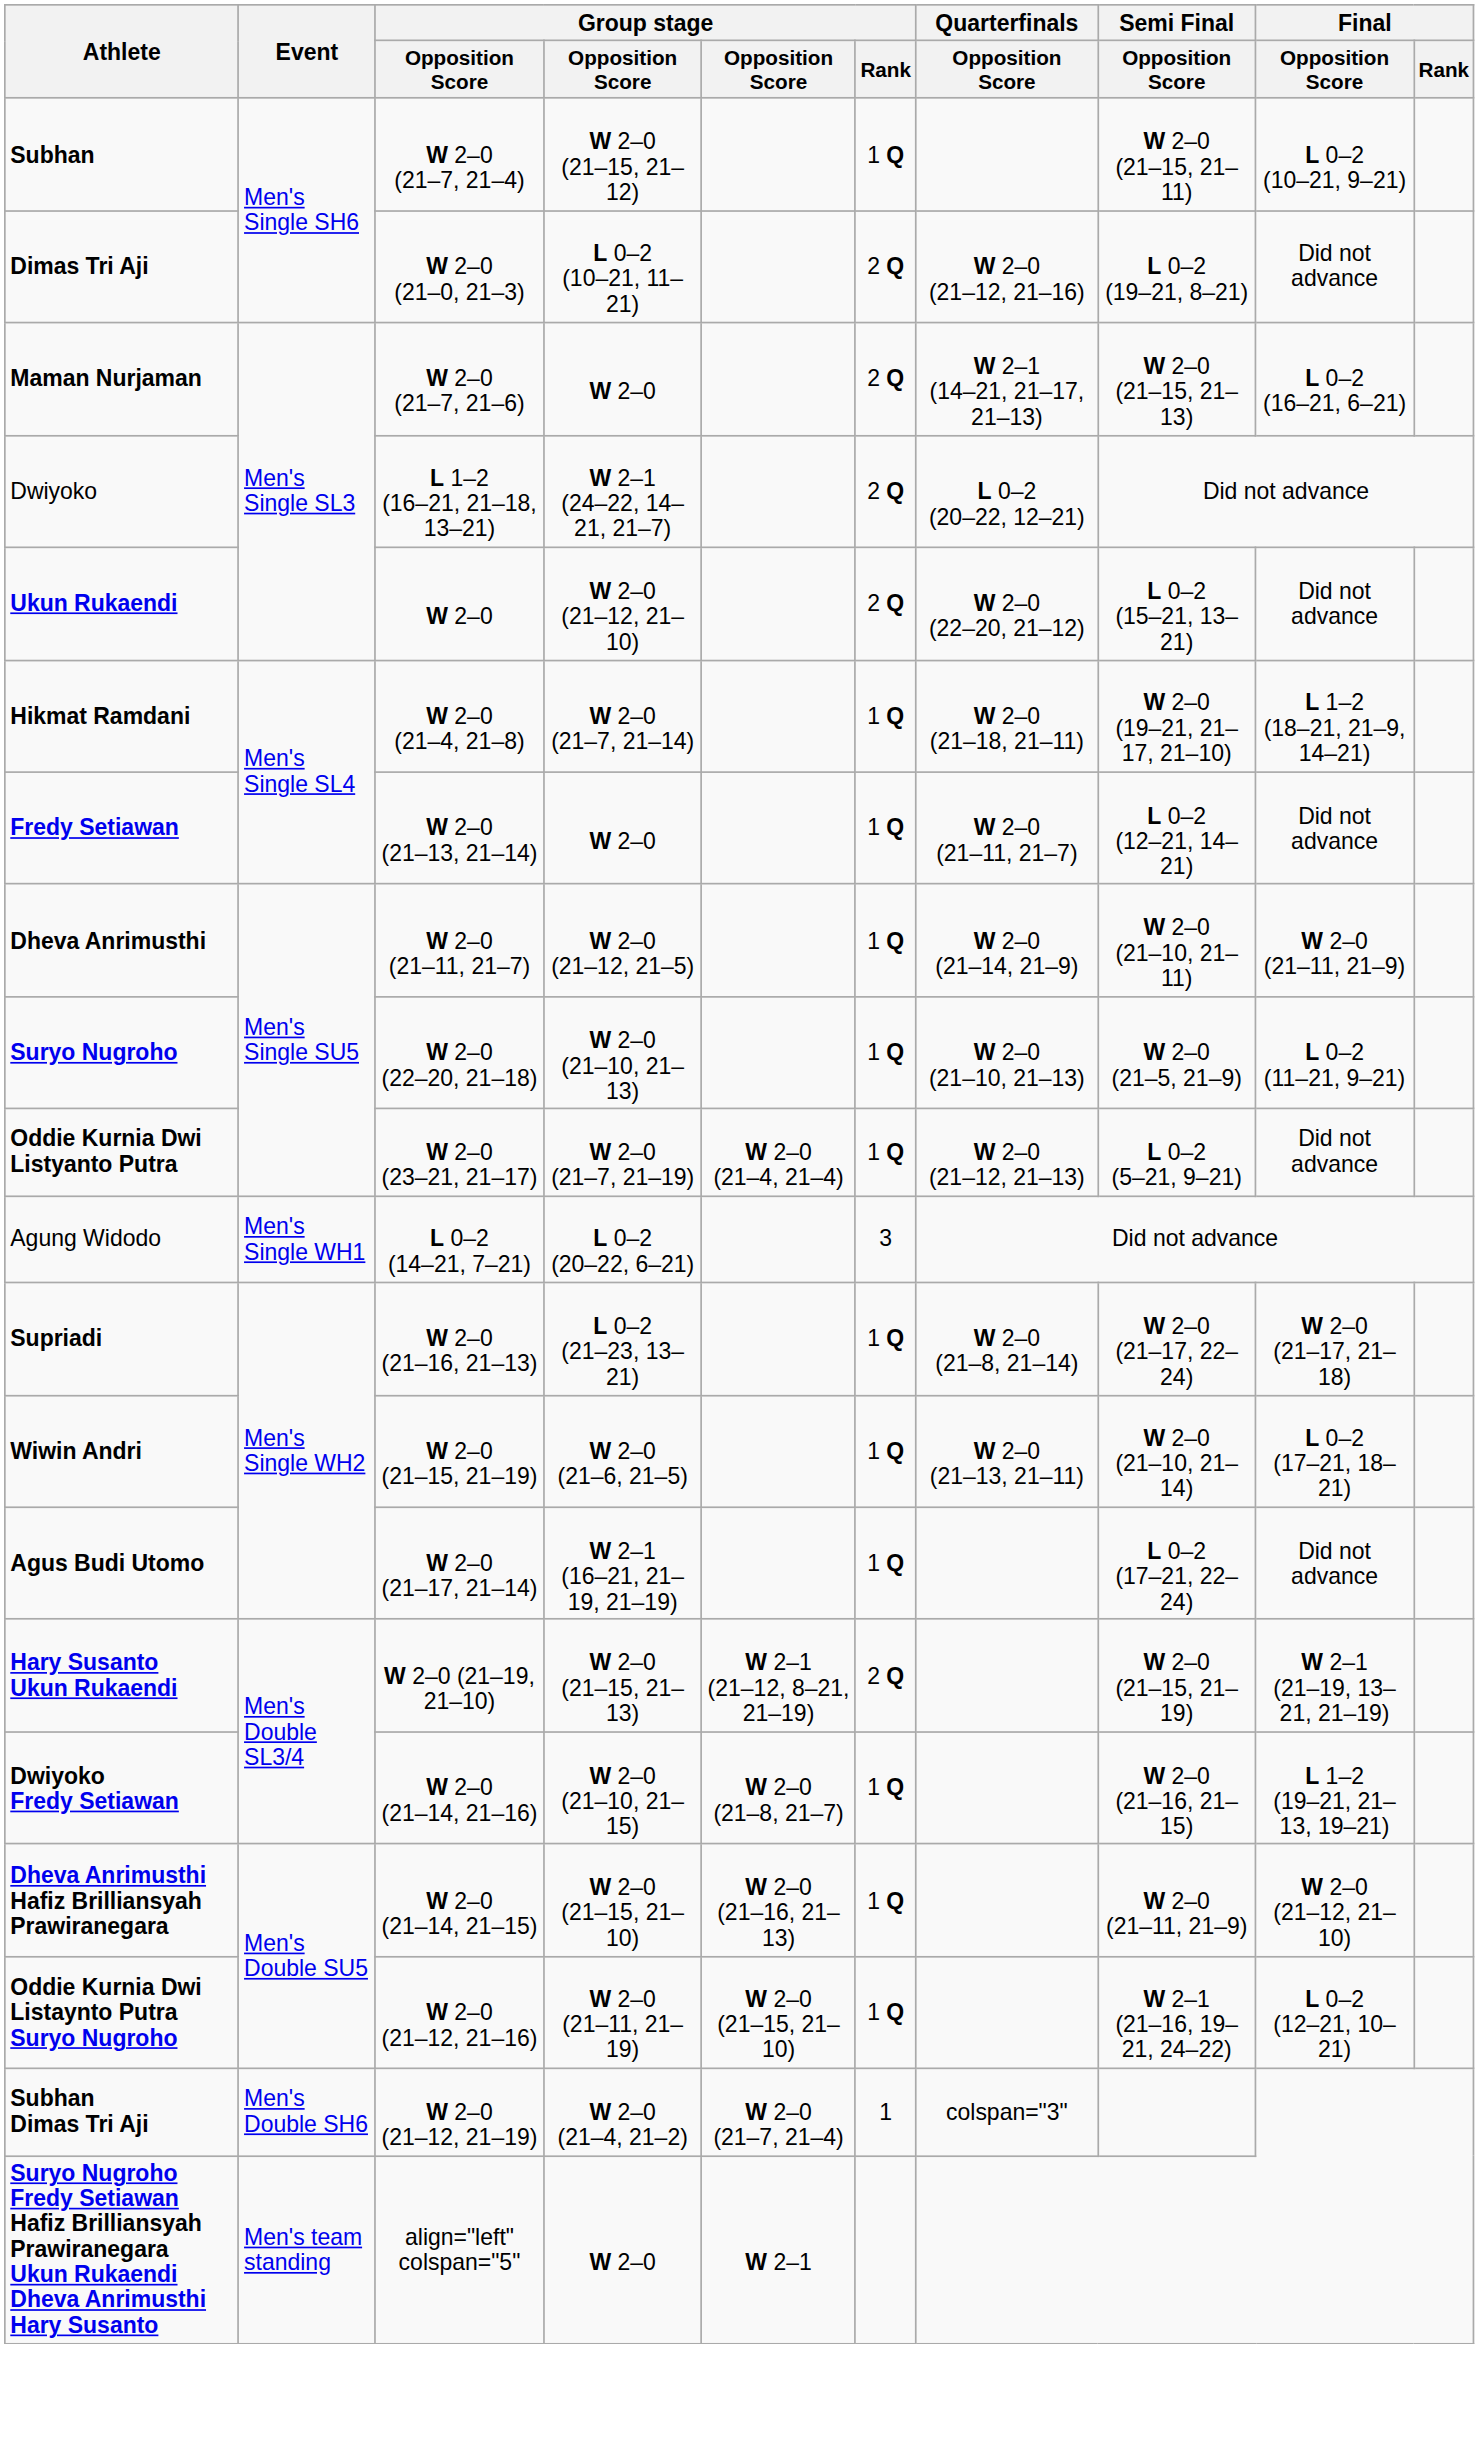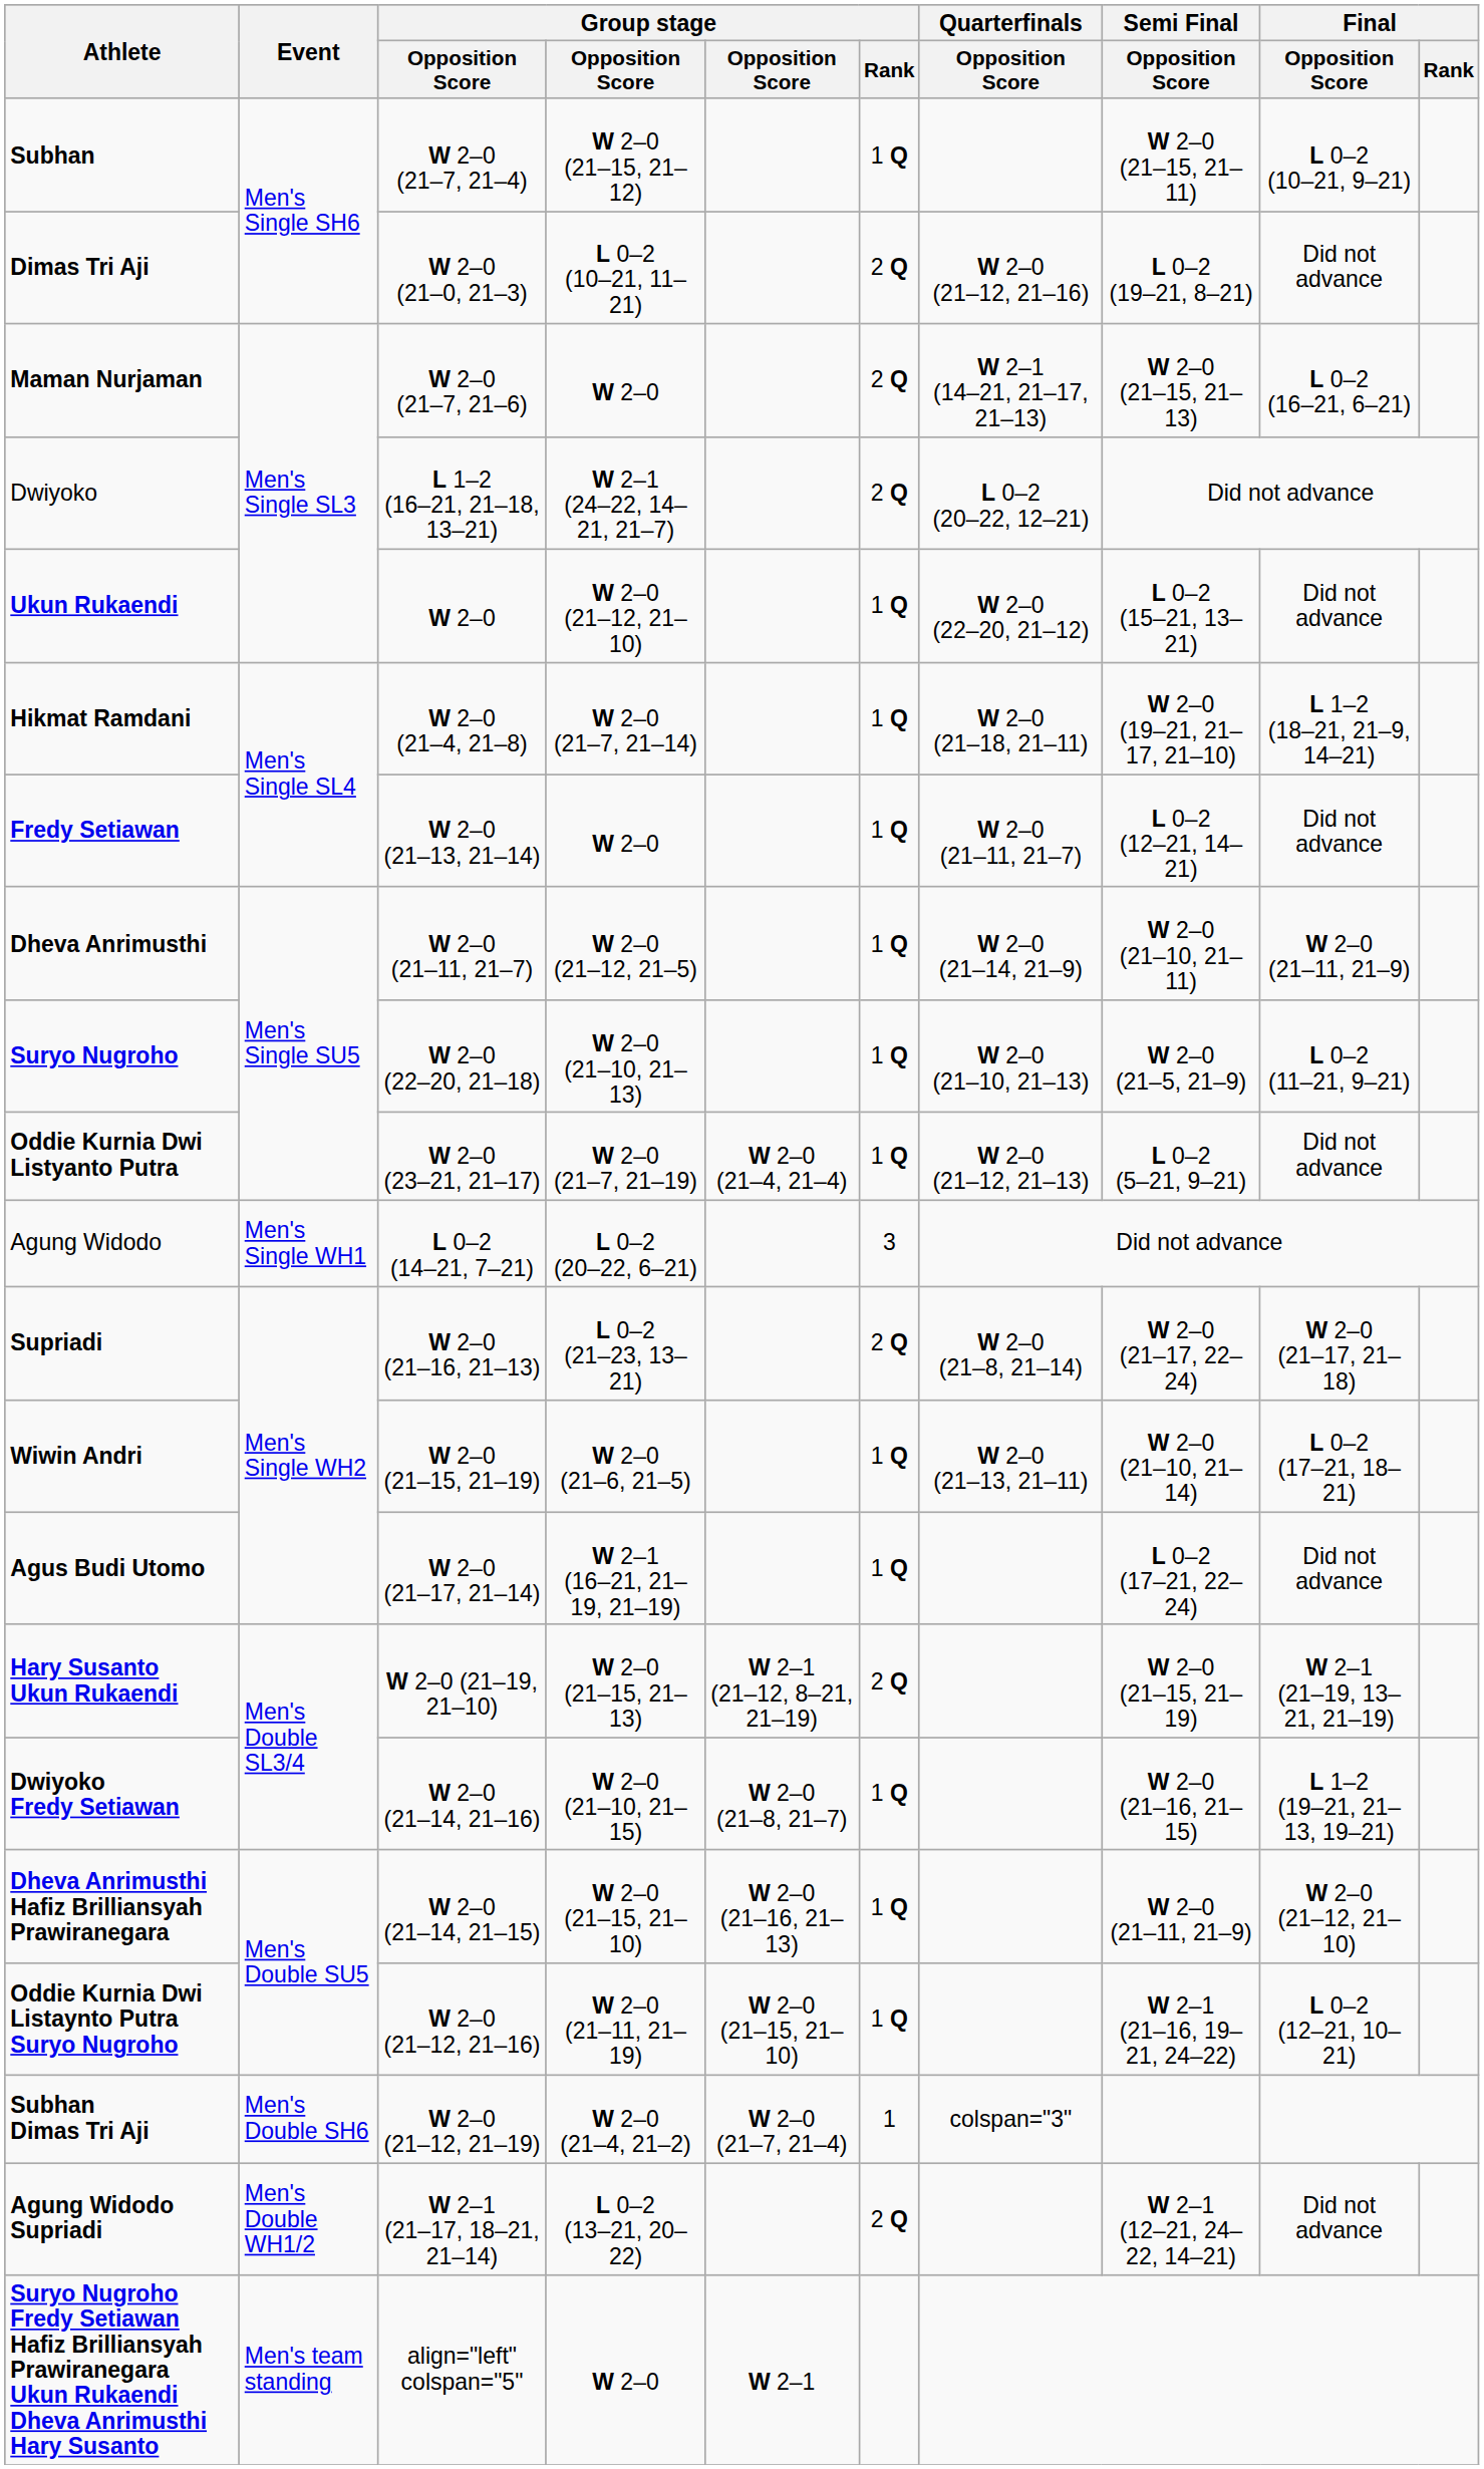Ukun Rukaendi | Group stage / Rank: 2 Q -> 1 Q
Supriadi | Group stage / Rank: 1 Q -> 2 Q
+ row: Agung Widodo Supriadi | Men's Double WH1/2 | W 2–1 (21–17, 18–21, 21–14) | L 0–2 (13–21, 20–22) | 2 Q | W 2–1 (12–21, 24–22, 14–21) | Did not advance
